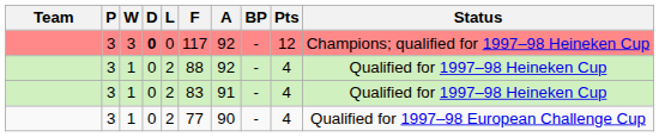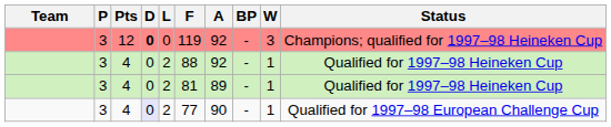columns swapped: W <-> Pts
row 2 | F: 117 -> 119
row 4 | F: 83 -> 81
row 4 | A: 91 -> 89
row 5 | D: no background -> lavender background
